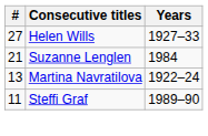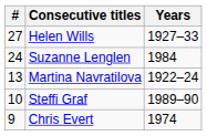Suzanne Lenglen | #: 21 -> 24
Steffi Graf | #: 11 -> 10
+ row: 9 | Chris Evert | 1974
